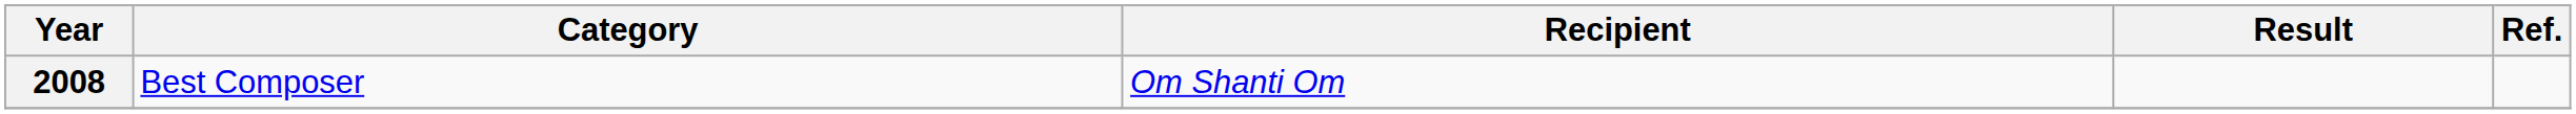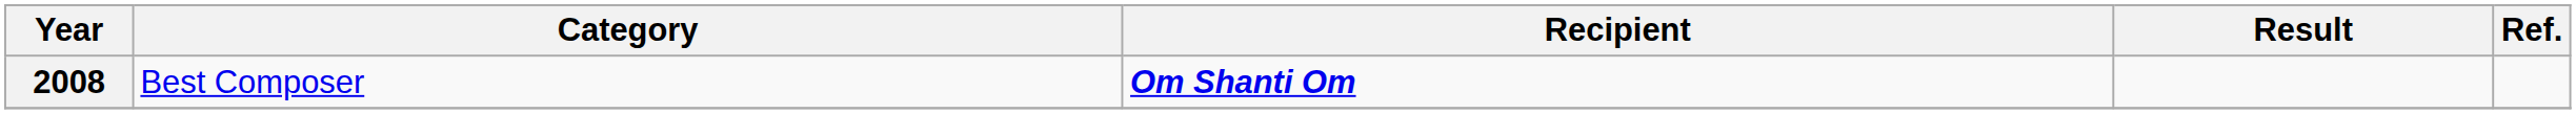2008 | Recipient: normal -> bold
